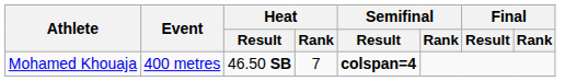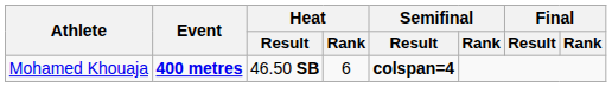Mohamed Khouaja | Event: normal -> bold
Mohamed Khouaja | Heat / Rank: 7 -> 6
